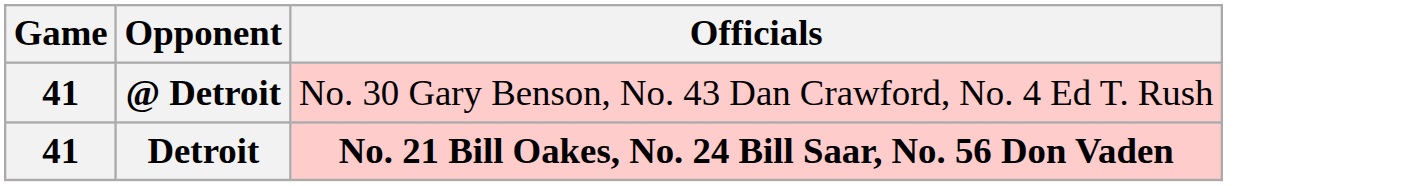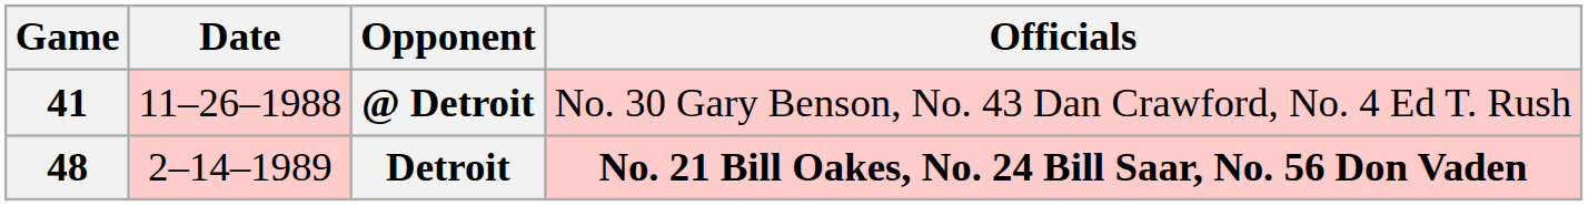+ column: Date | 11–26–1988 | 2–14–1989
Detroit | Game: 41 -> 48
